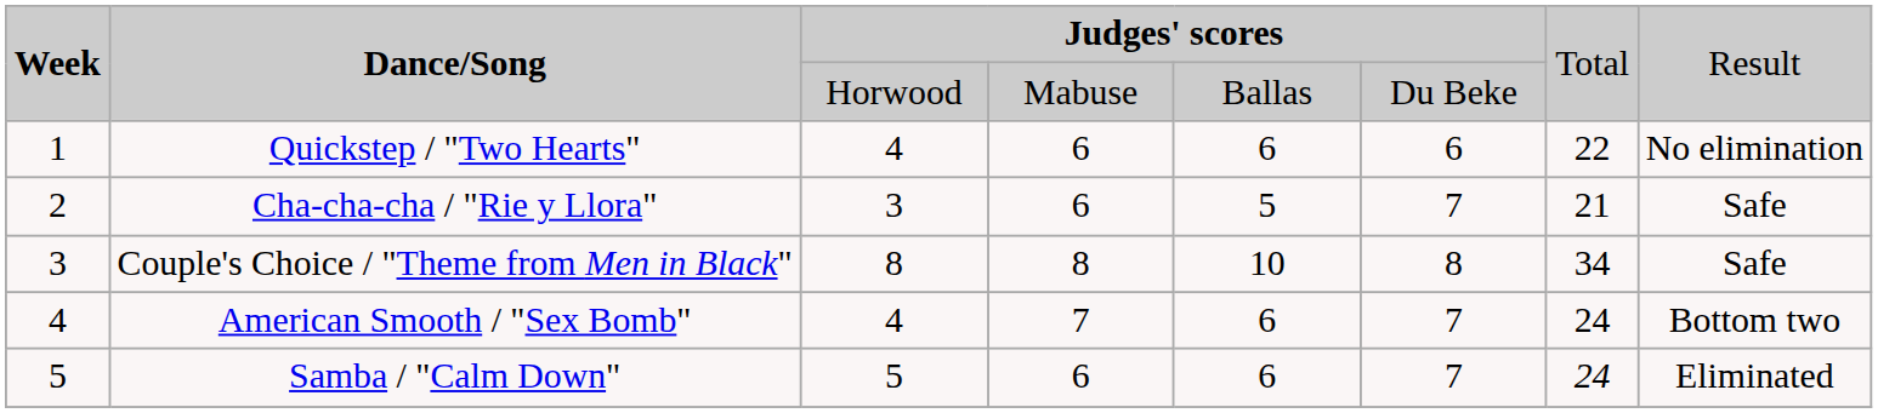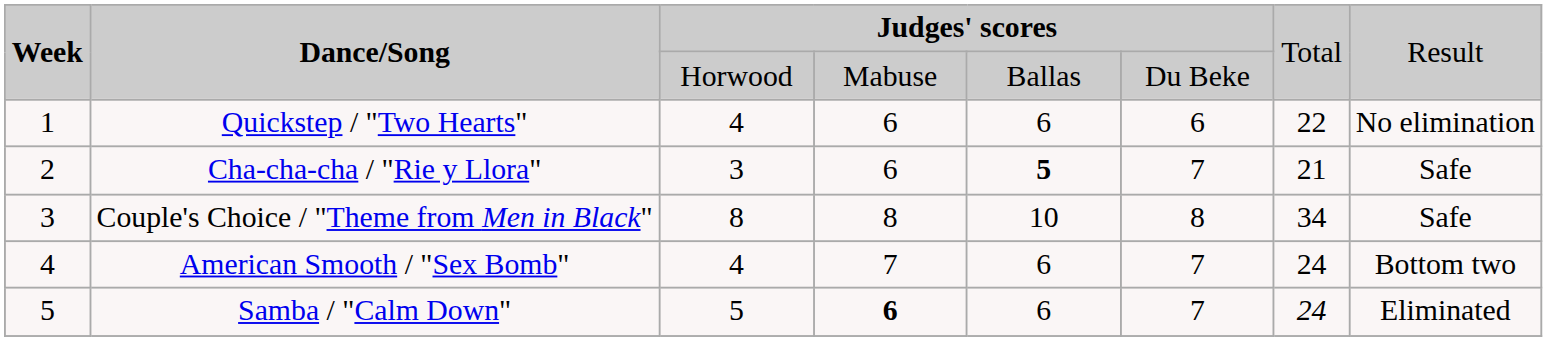Cha-cha-cha / "Rie y Llora" | column 5: normal -> bold
Samba / "Calm Down" | column 4: normal -> bold
